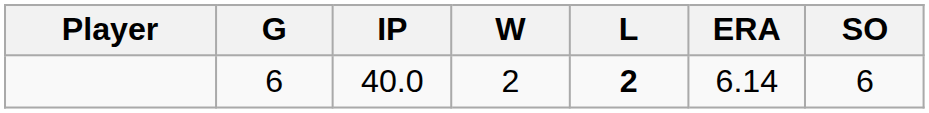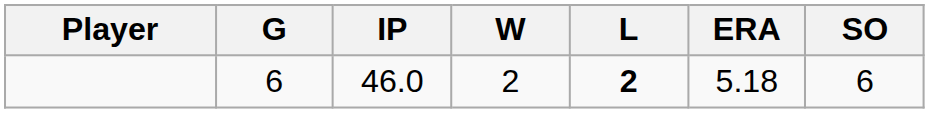row 2 | IP: 40.0 -> 46.0
row 2 | ERA: 6.14 -> 5.18
